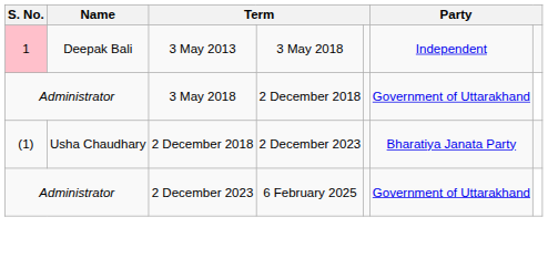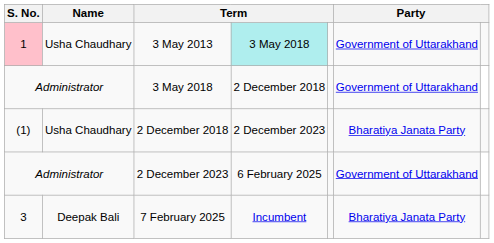3 May 2013 | Name: Deepak Bali -> Usha Chaudhary
3 May 2013 | column 4: no background -> paleturquoise background
3 May 2013 | column 6: Independent -> Government of Uttarakhand
+ row: 3 | Deepak Bali | 7 February 2025 | Incumbent | Bharatiya Janata Party
